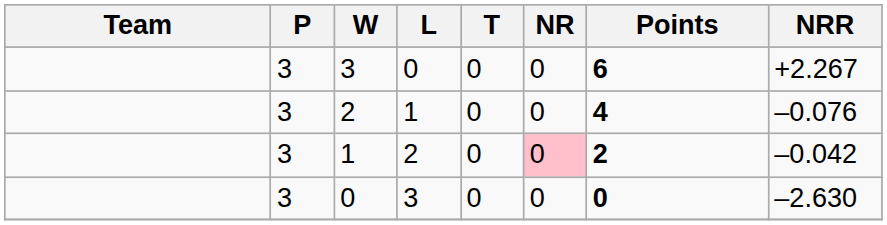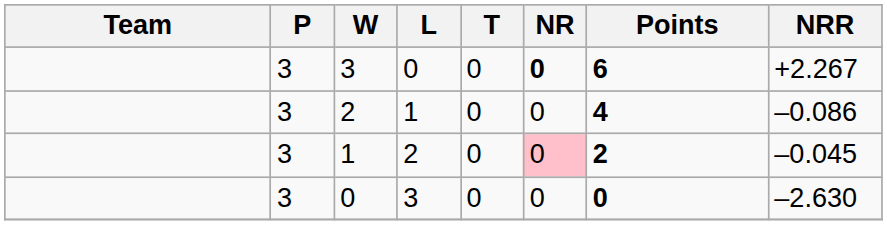row 2 | NR: normal -> bold
row 3 | NRR: –0.076 -> –0.086
row 4 | NRR: –0.042 -> –0.045
